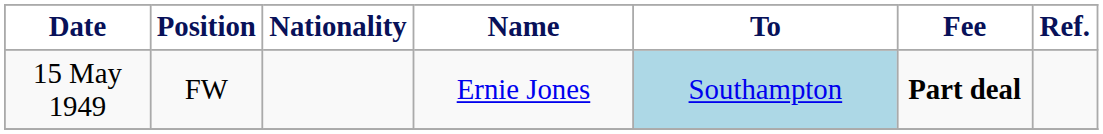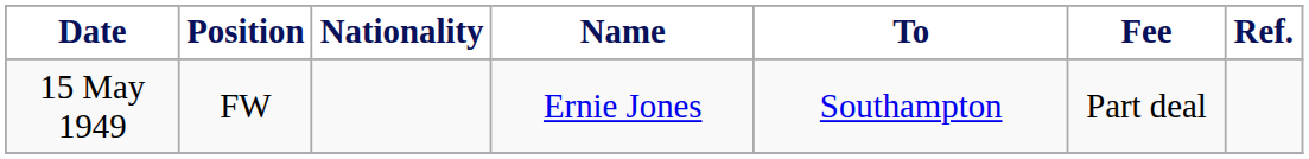15 May 1949 | To: lightblue background -> no background
15 May 1949 | Fee: bold -> normal
